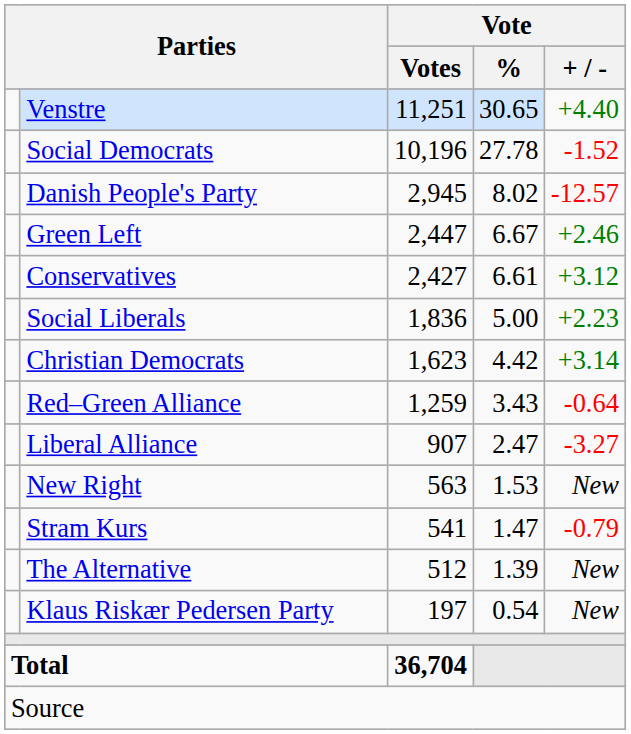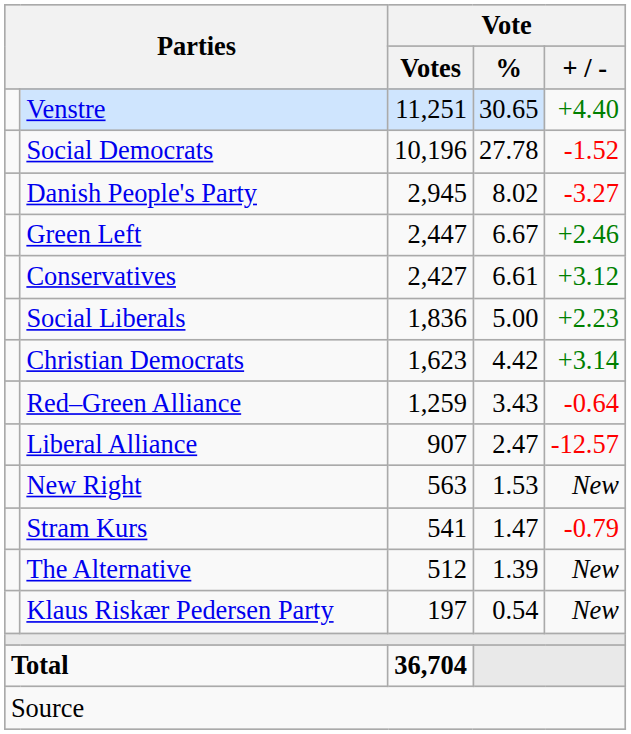Danish People's Party | Vote / + / -: -12.57 -> -3.27
Liberal Alliance | Vote / + / -: -3.27 -> -12.57
